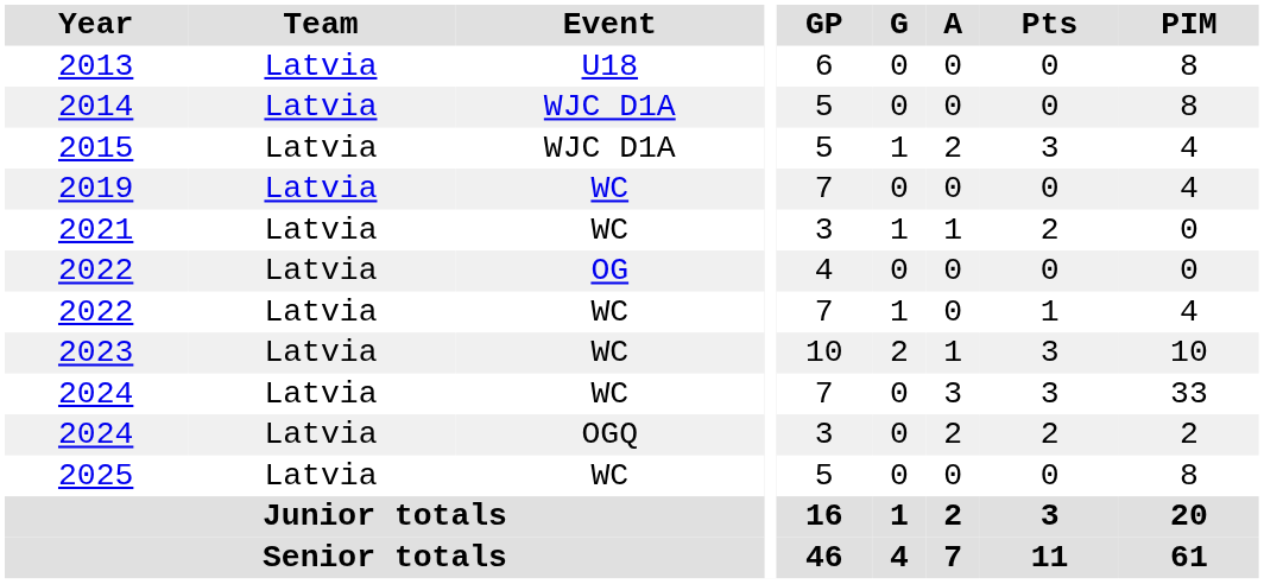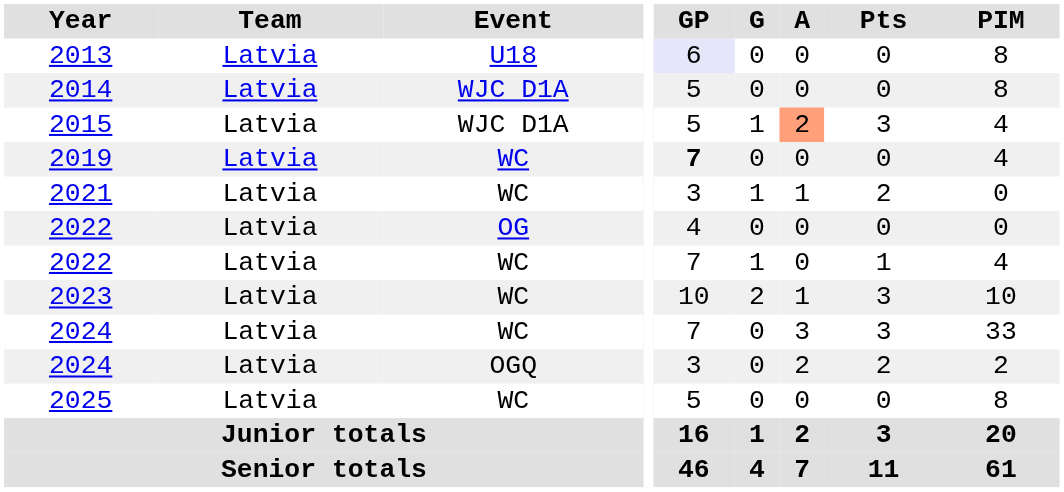2013 | GP: no background -> lavender background
2015 | A: no background -> lightsalmon background
2019 | GP: normal -> bold
